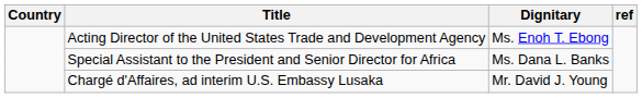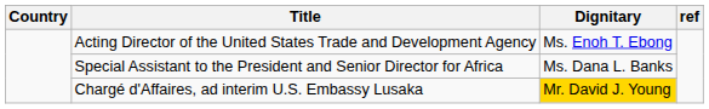Chargé d'Affaires, ad interim U.S. Embassy Lusaka | Dignitary: no background -> gold background
